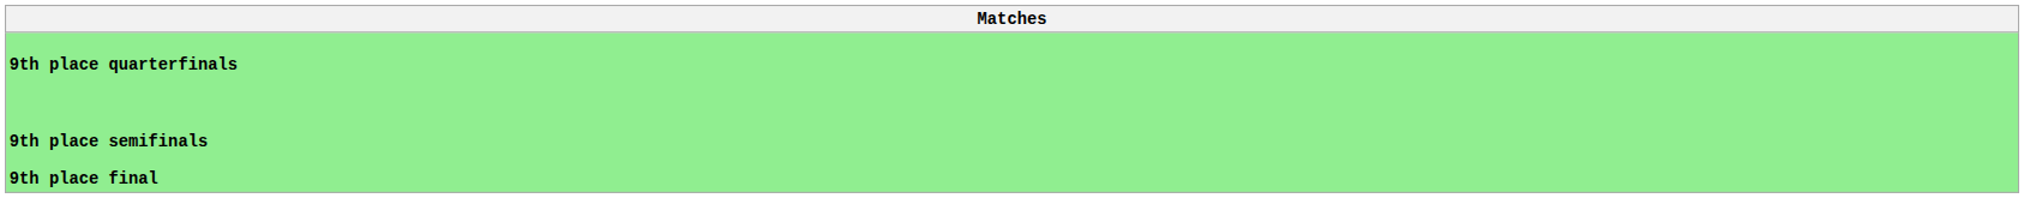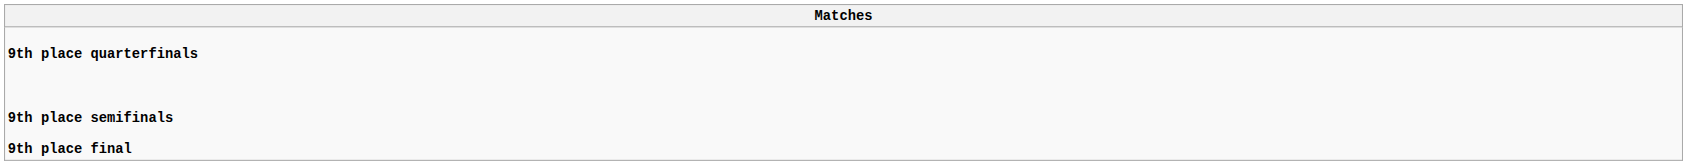row 2 | column 1: lightgreen background -> no background
